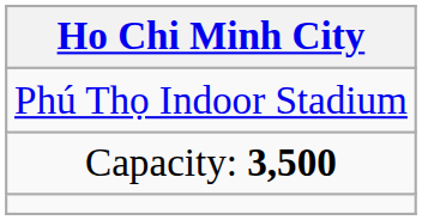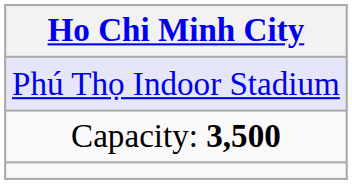row 2 | column 1: no background -> lavender background
